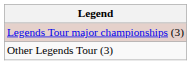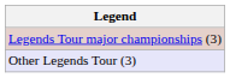row 3 | column 1: no background -> lavender background
